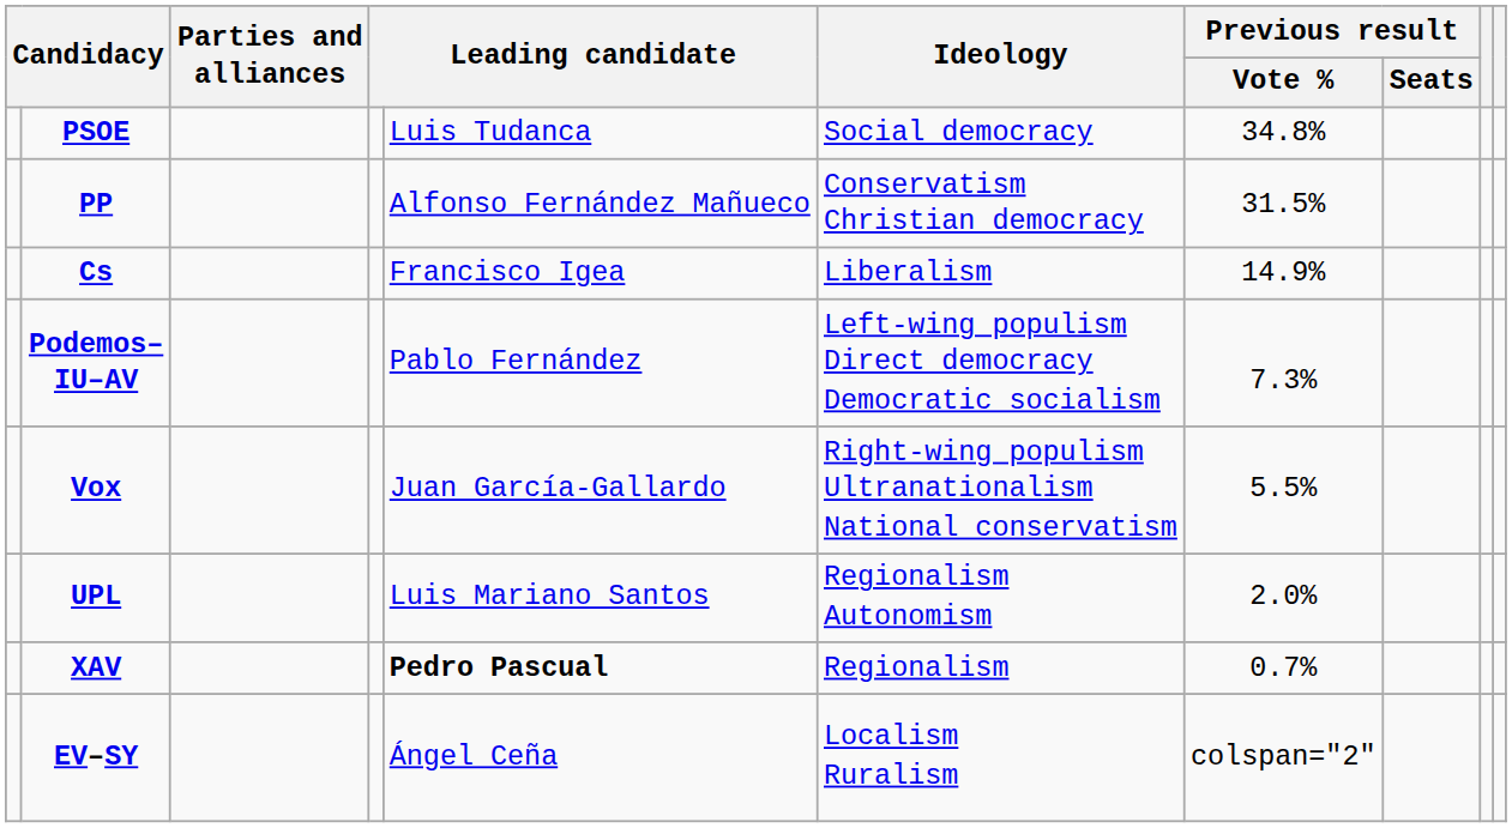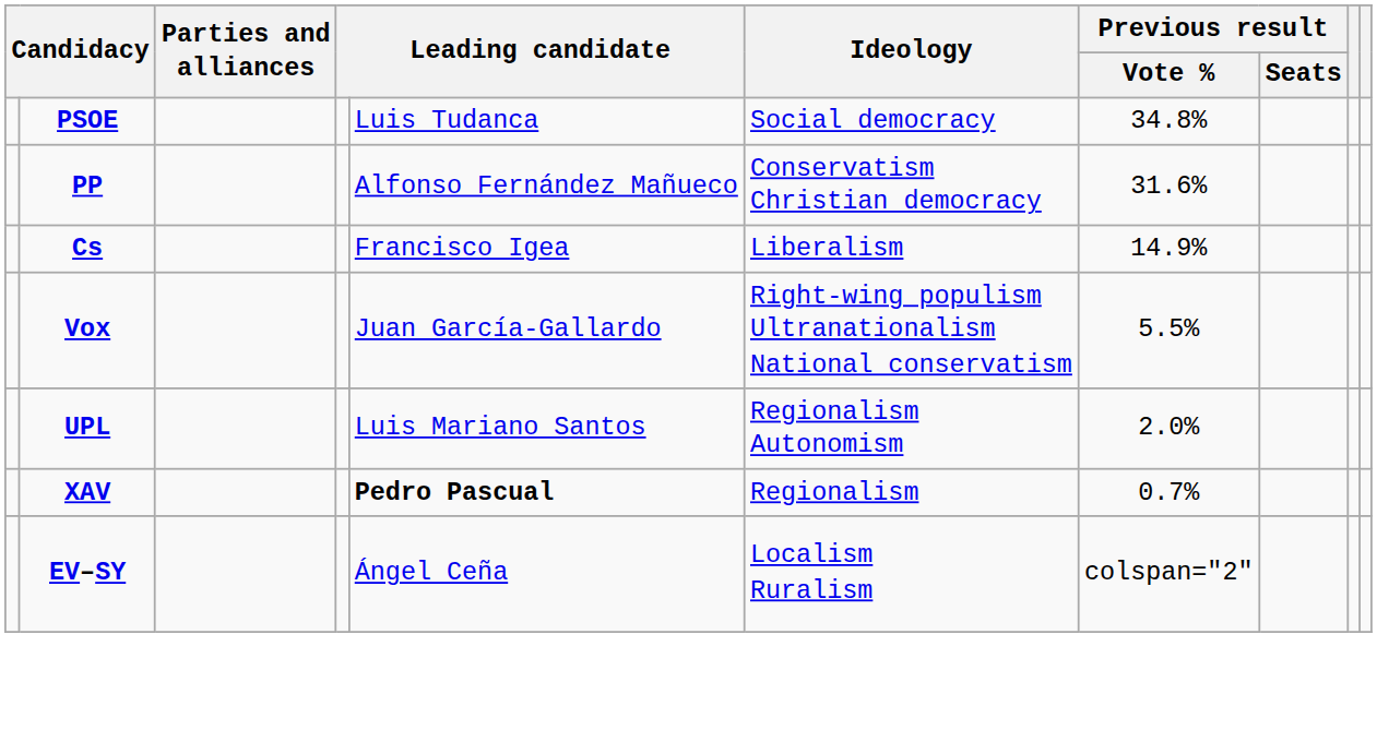PP | Previous result / Vote %: 31.5% -> 31.6%
- row: Podemos– IU–AV | Pablo Fernández | Left-wing populism Direct democracy Democratic socialism | 7.3%
